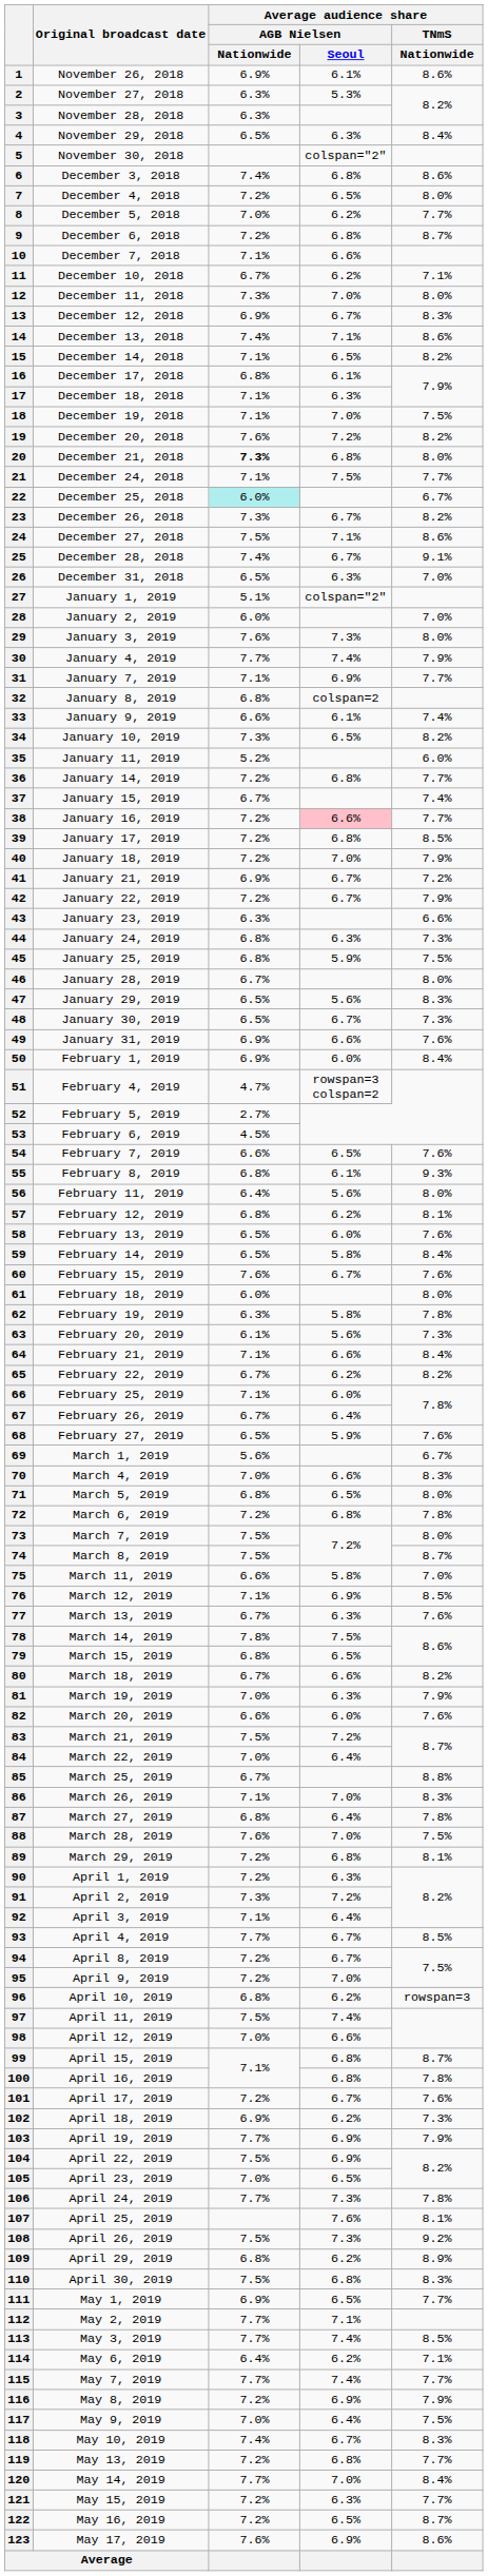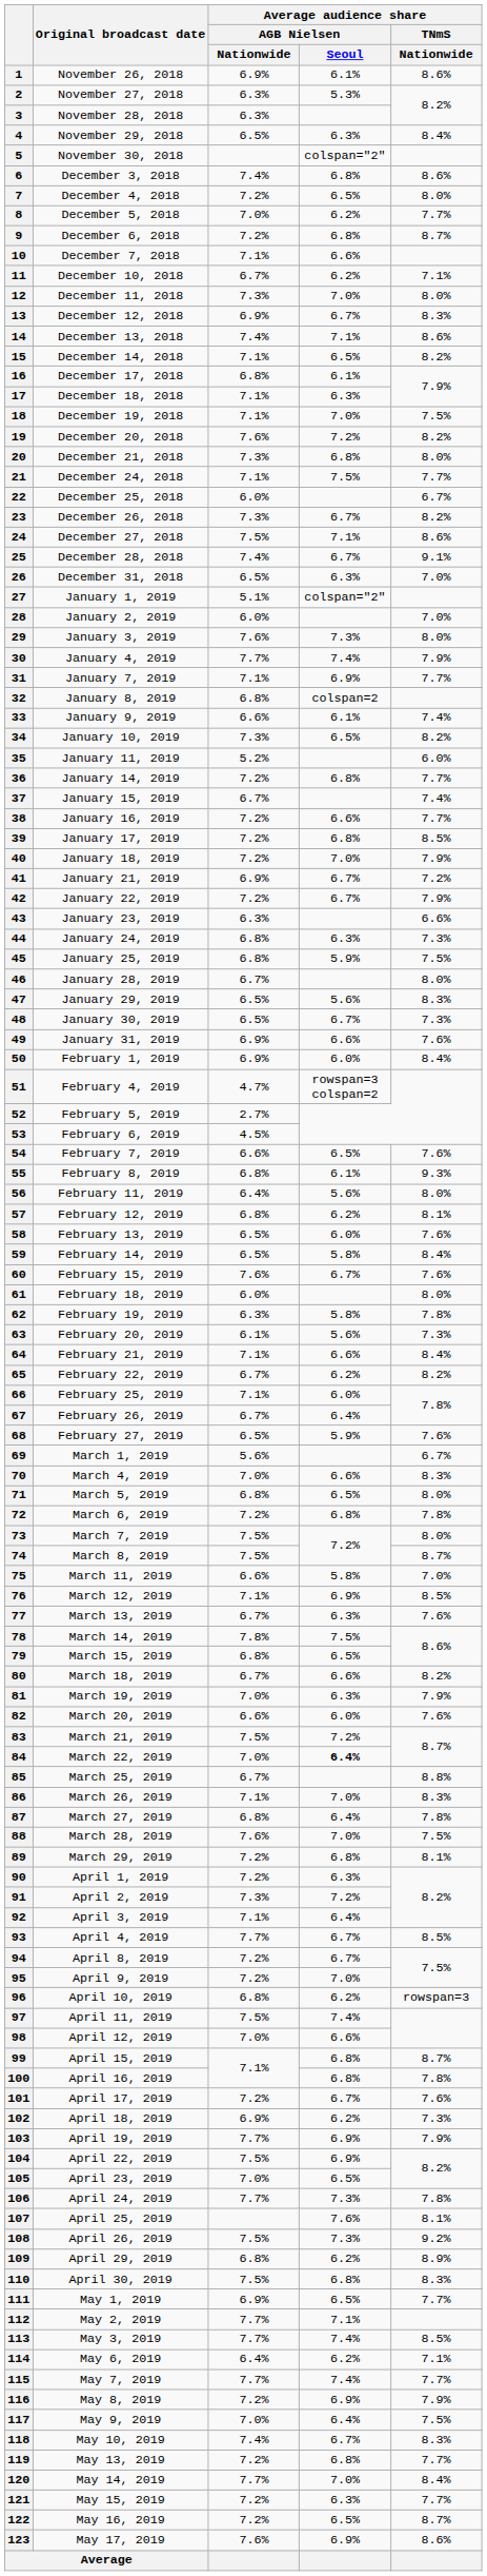20 | Average audience share / AGB Nielsen / Nationwide: bold -> normal
22 | Average audience share / AGB Nielsen / Nationwide: paleturquoise background -> no background
38 | Average audience share / AGB Nielsen / Seoul: pink background -> no background
84 | Average audience share / AGB Nielsen / Seoul: normal -> bold
